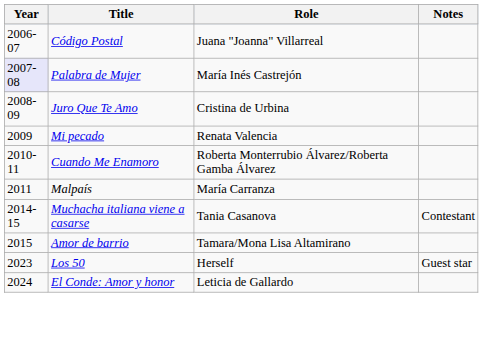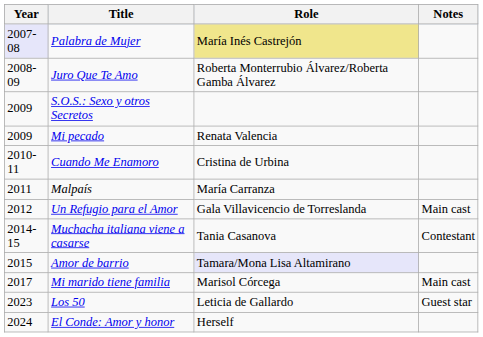- row: 2006-07 | Código Postal | Juana "Joanna" Villarreal
Palabra de Mujer | Role: no background -> khaki background
Juro Que Te Amo | Role: Cristina de Urbina -> Roberta Monterrubio Álvarez/Roberta Gamba Álvarez
+ row: 2009 | S.O.S.: Sexo y otros Secretos
Cuando Me Enamoro | Role: Roberta Monterrubio Álvarez/Roberta Gamba Álvarez -> Cristina de Urbina
+ row: 2012 | Un Refugio para el Amor | Gala Villavicencio de Torreslanda | Main cast
Amor de barrio | Role: no background -> lavender background
+ row: 2017 | Mi marido tiene familia | Marisol Córcega | Main cast
Los 50 | Role: Herself -> Leticia de Gallardo
El Conde: Amor y honor | Role: Leticia de Gallardo -> Herself
